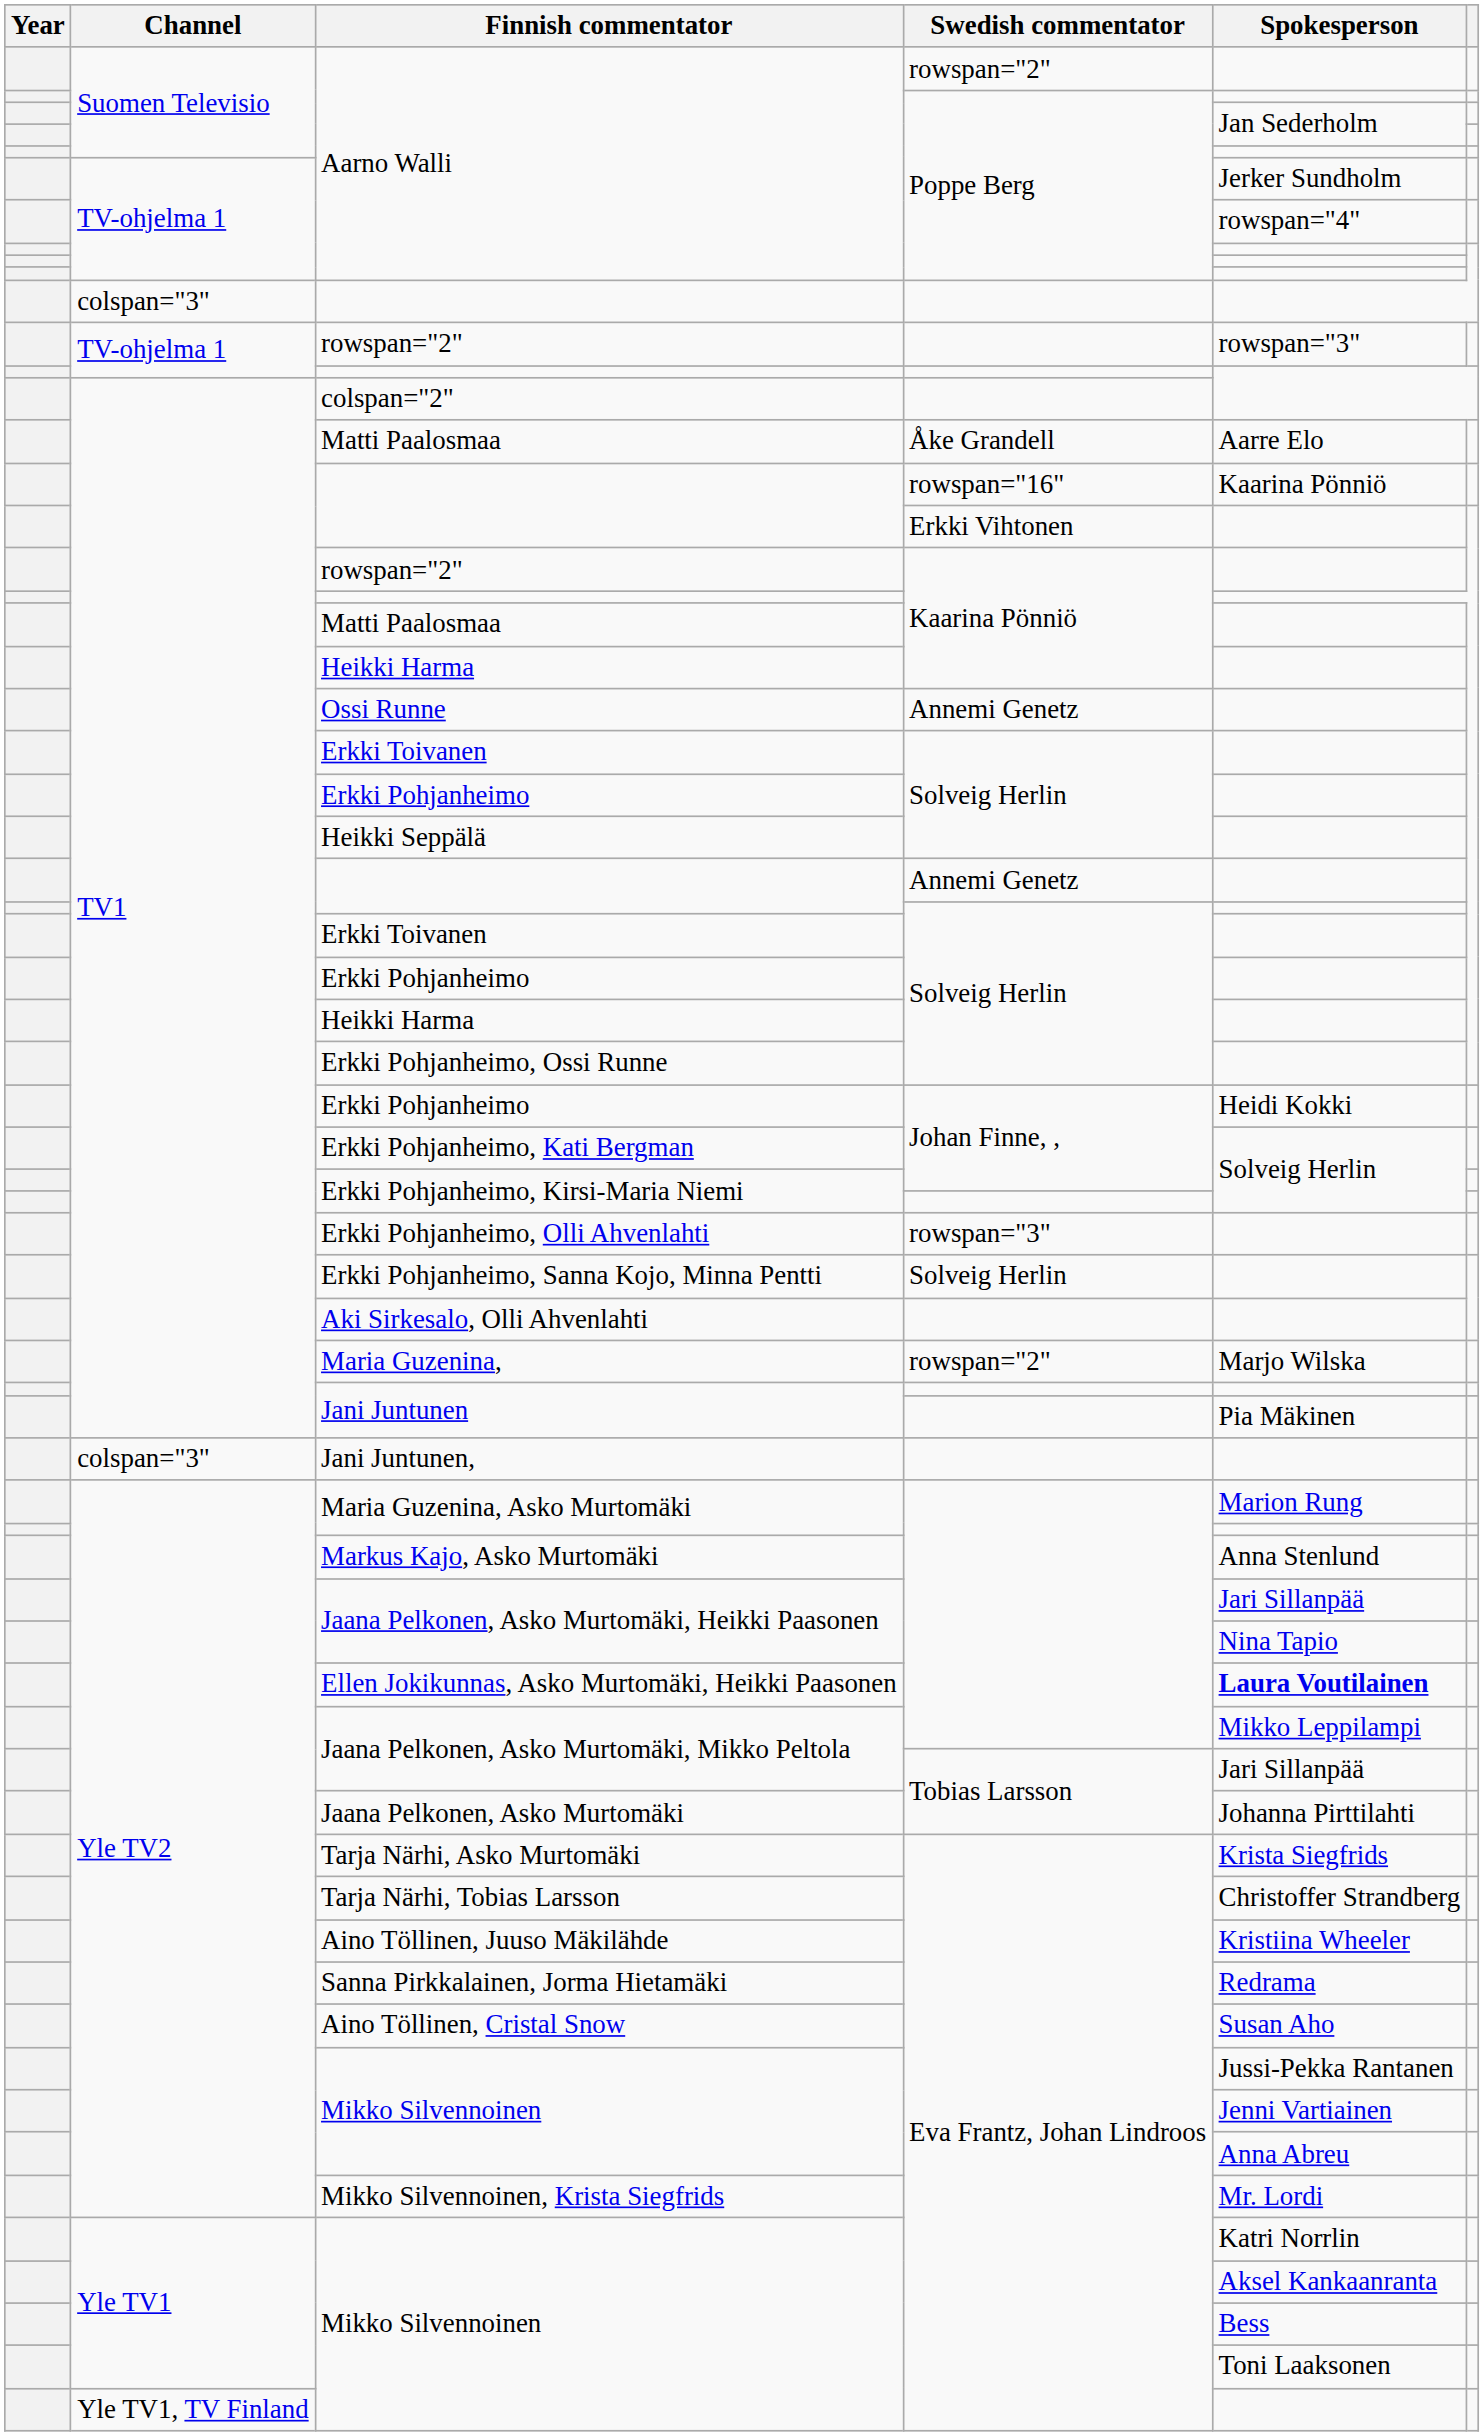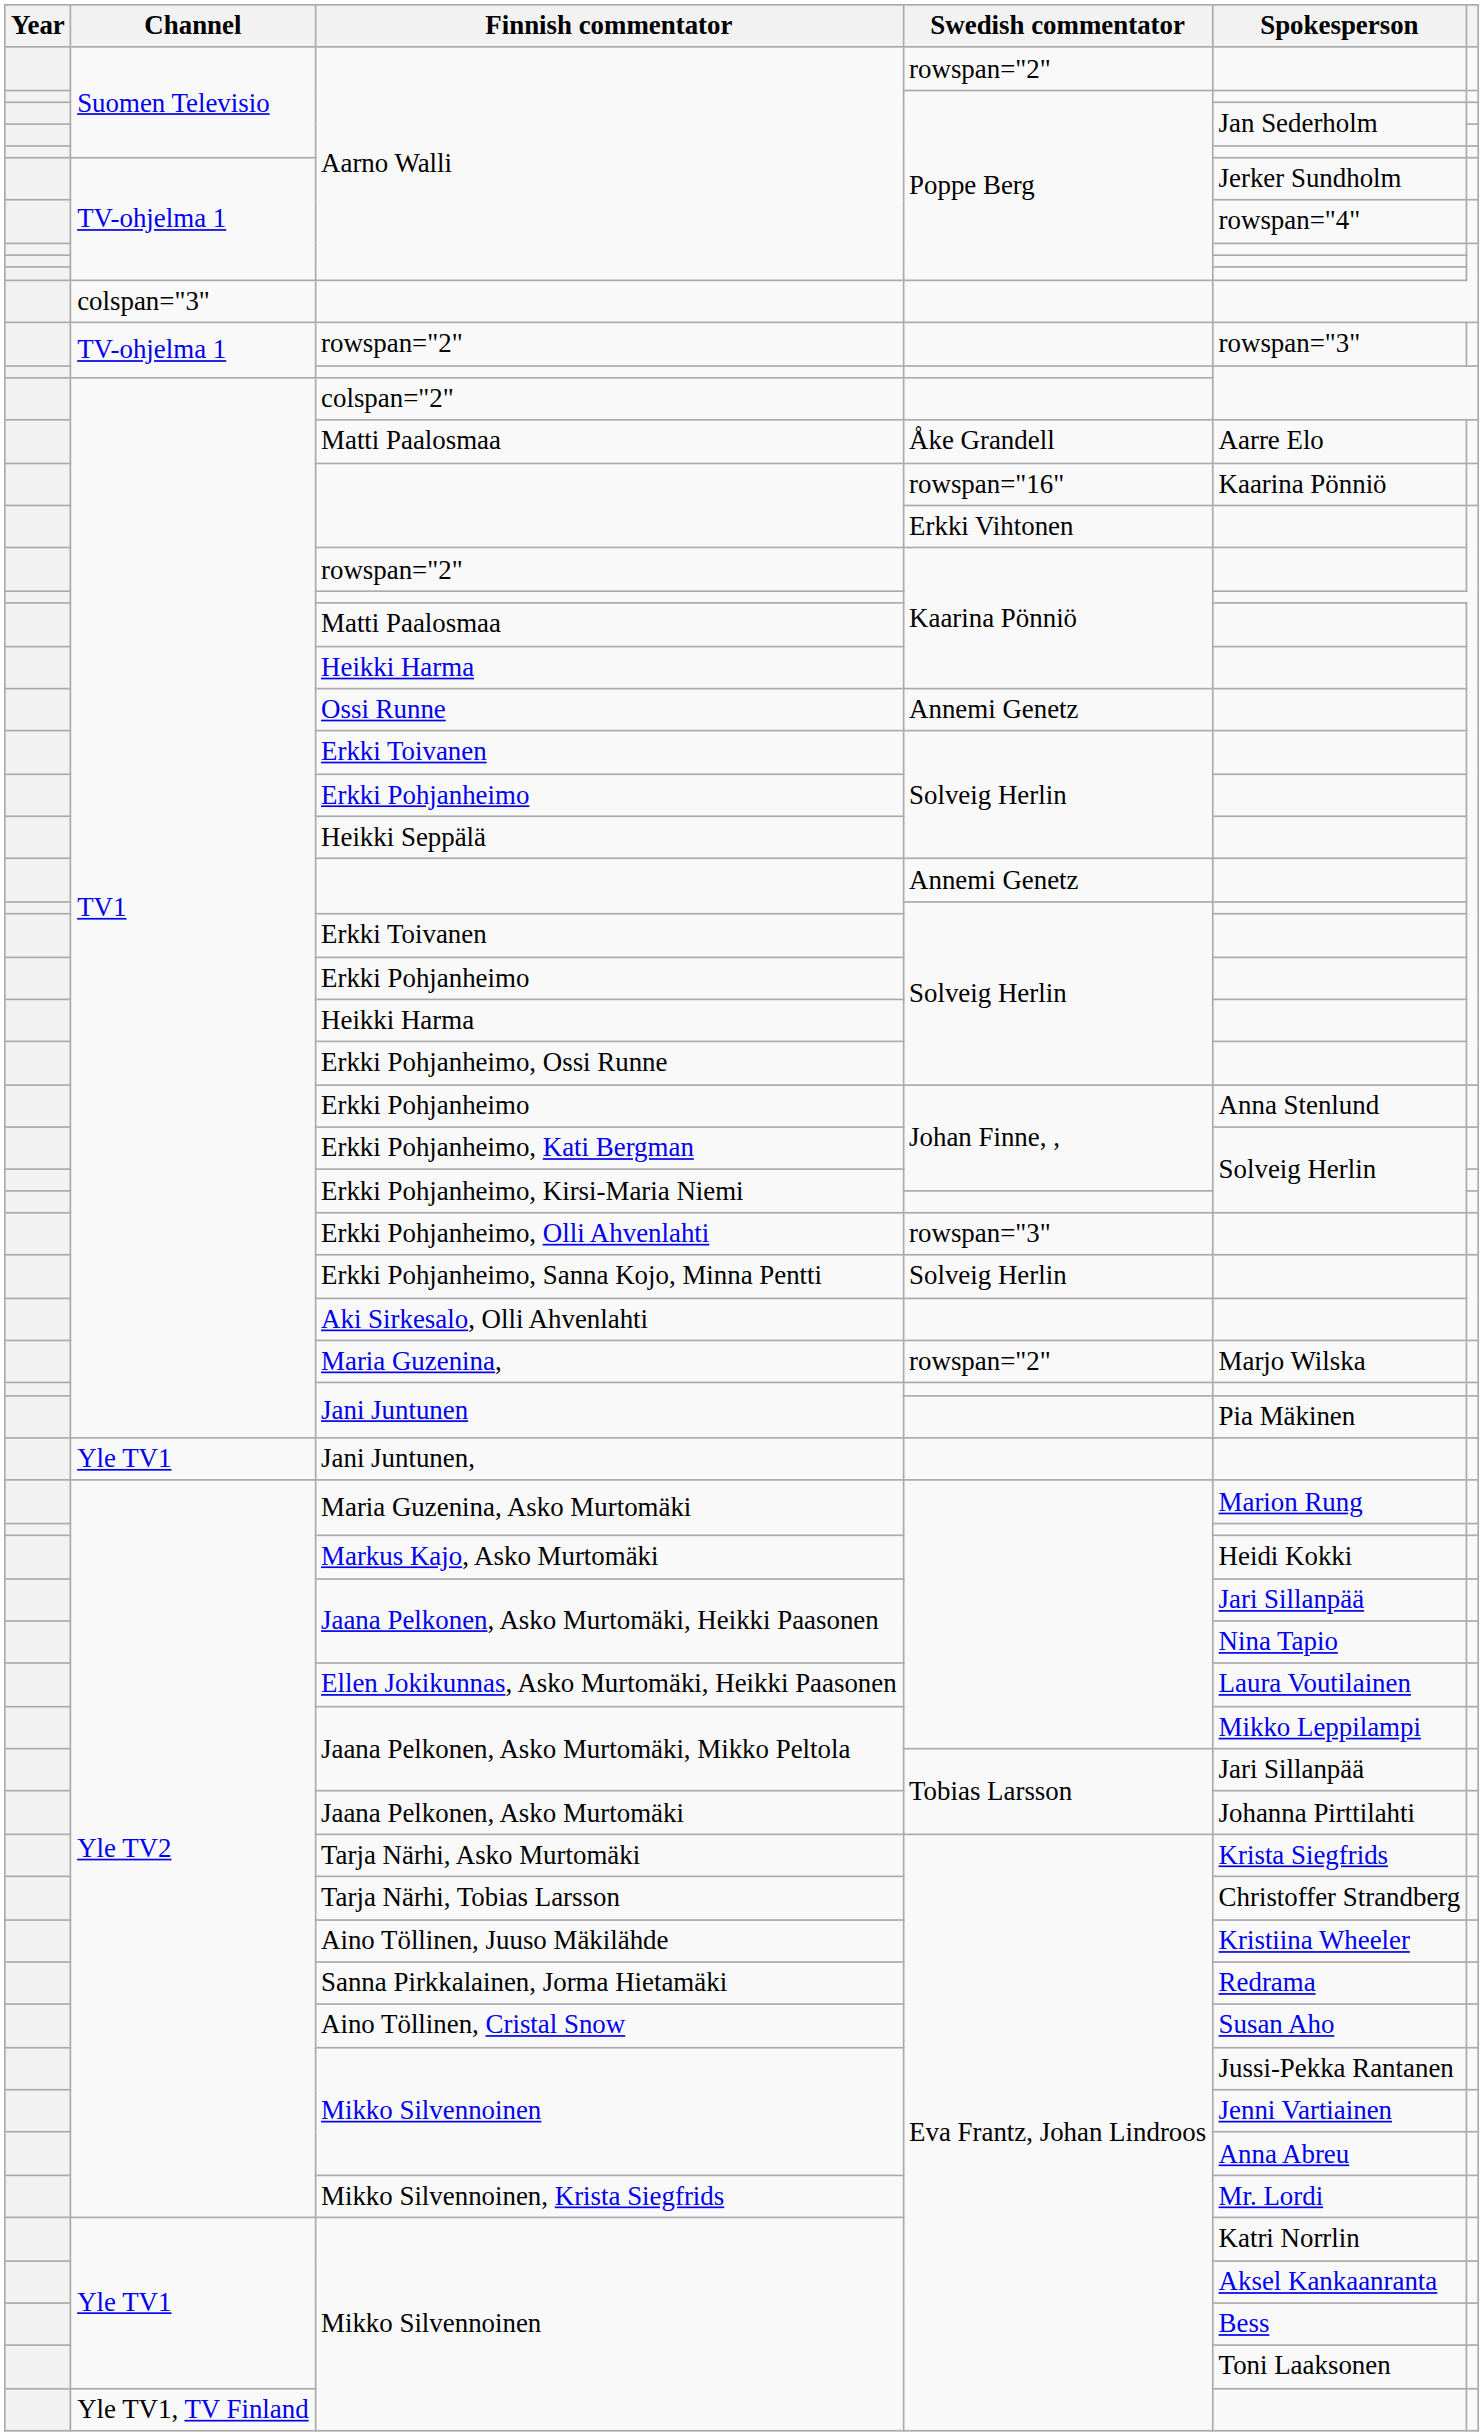Erkki Pohjanheimo / Johan Finne, , | Spokesperson: Heidi Kokki -> Anna Stenlund
Jani Juntunen, | Channel: colspan="3" -> Yle TV1
Markus Kajo, Asko Murtomäki | Spokesperson: Anna Stenlund -> Heidi Kokki
Ellen Jokikunnas, Asko Murtomäki, Heikki Paasonen | Spokesperson: bold -> normal
